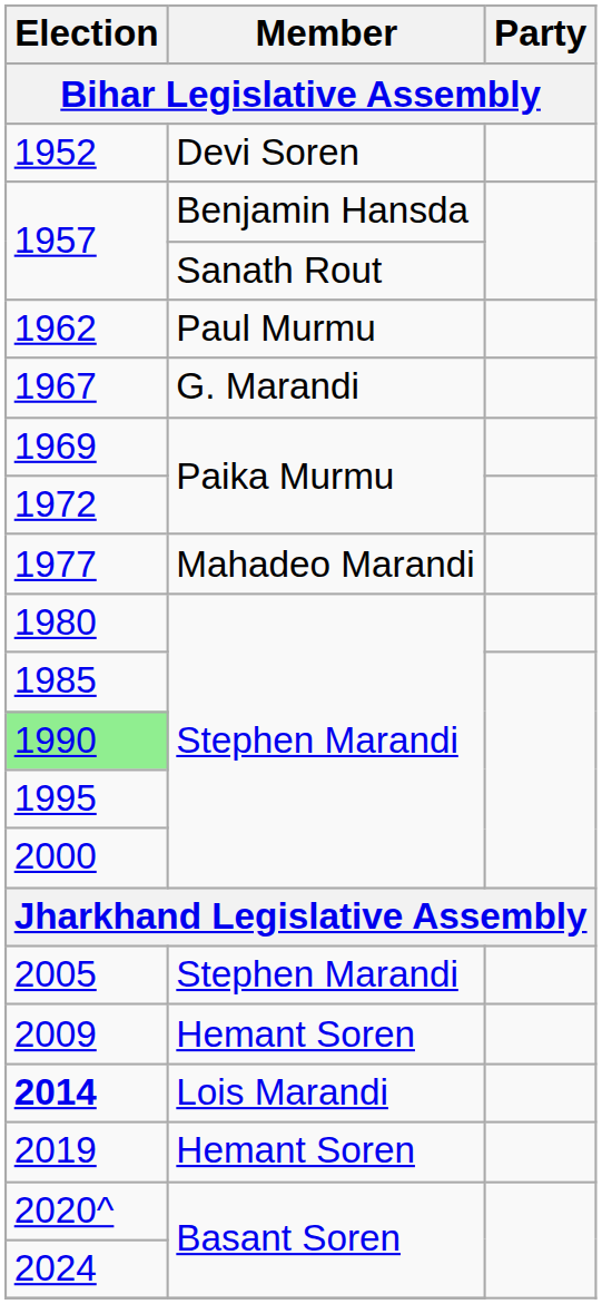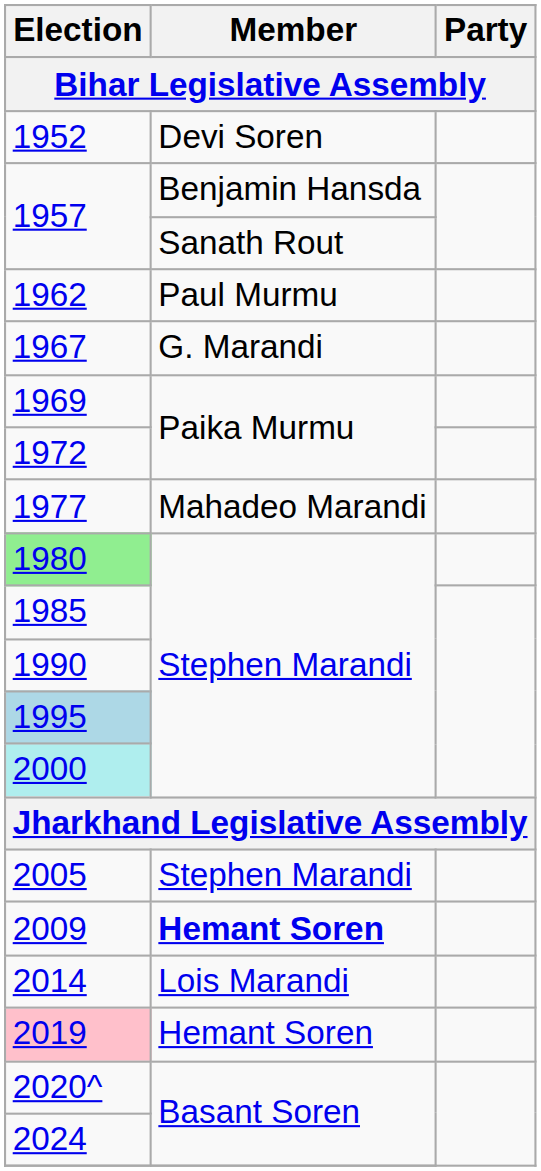1980 | Election: no background -> lightgreen background
1990 | Election: lightgreen background -> no background
1995 | Election: no background -> lightblue background
2000 | Election: no background -> paleturquoise background
2009 | Member: normal -> bold
2014 | Election: bold -> normal
2019 | Election: no background -> pink background
